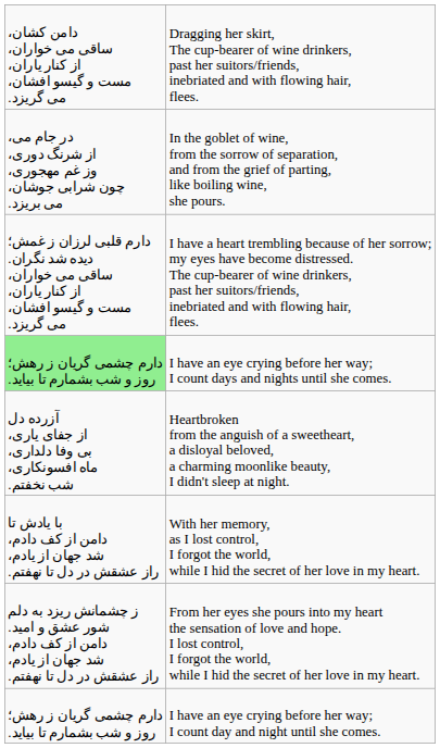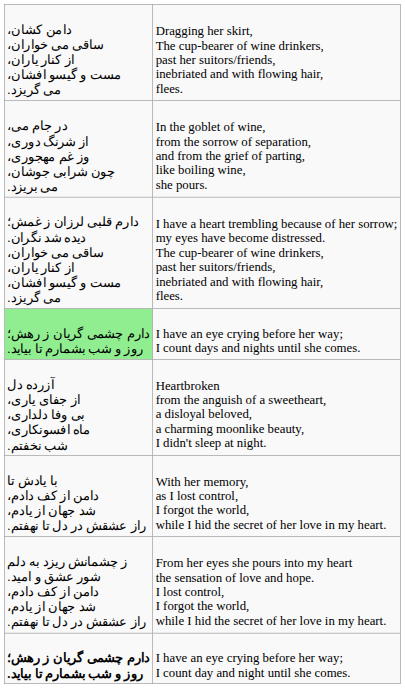row 8 | column 1: normal -> bold
